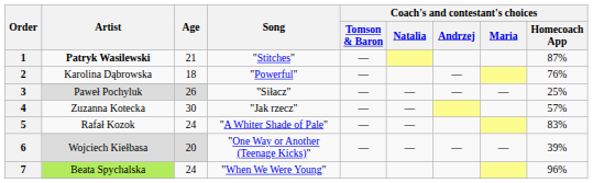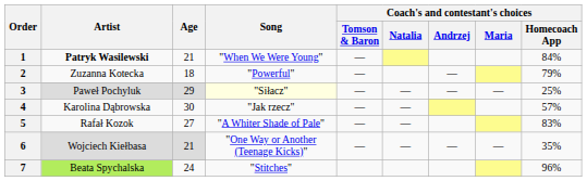1 | Song: "Stitches" -> "When We Were Young"
1 | Coach's and contestant's choices / Homecoach App: 87% -> 84%
2 | Artist: Karolina Dąbrowska -> Zuzanna Kotecka
2 | Coach's and contestant's choices / Homecoach App: 76% -> 79%
3 | Age: 26 -> 29
3 | Song: no background -> lightyellow background
4 | Artist: Zuzanna Kotecka -> Karolina Dąbrowska
5 | Age: 24 -> 27
6 | Age: 20 -> 21
6 | Coach's and contestant's choices / Homecoach App: 39% -> 35%
7 | Song: "When We Were Young" -> "Stitches"
